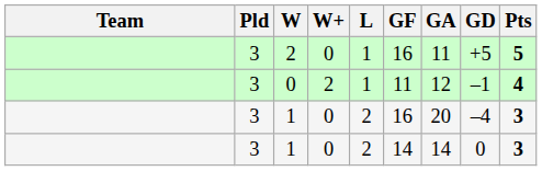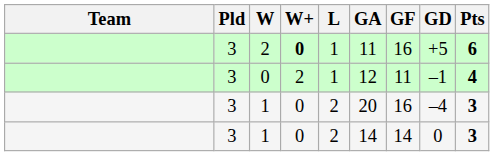columns swapped: GF <-> GA
row 2 | W+: normal -> bold
row 2 | Pts: 5 -> 6
